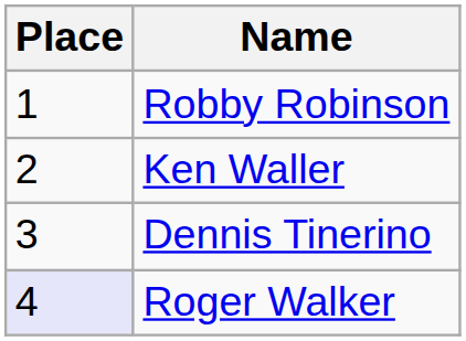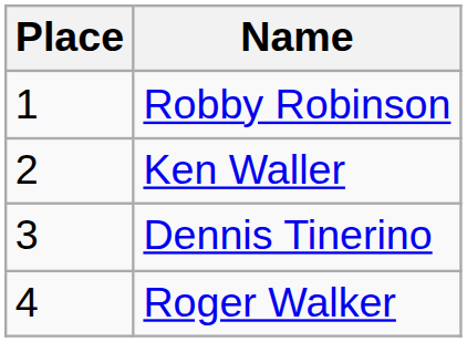Roger Walker | Place: lavender background -> no background
